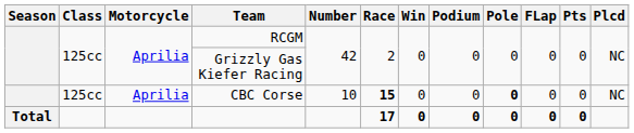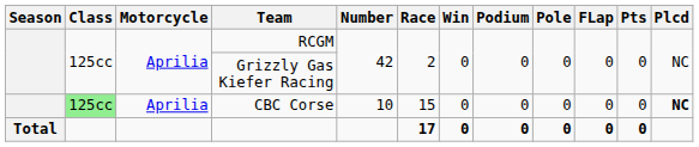CBC Corse | Class: no background -> lightgreen background
CBC Corse | Race: bold -> normal
CBC Corse | Pole: bold -> normal
CBC Corse | Plcd: normal -> bold
